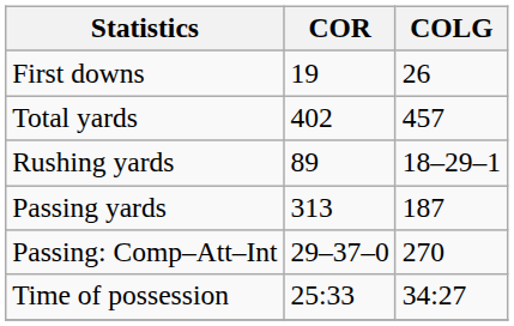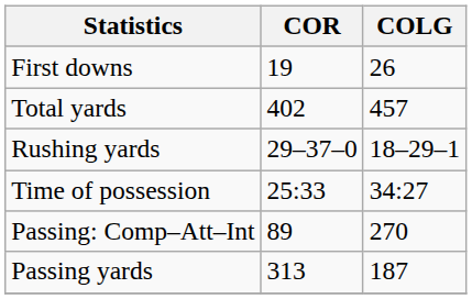Rushing yards | COR: 89 -> 29–37–0
rows swapped: Passing yards <-> Time of possession
Passing: Comp–Att–Int | COR: 29–37–0 -> 89
